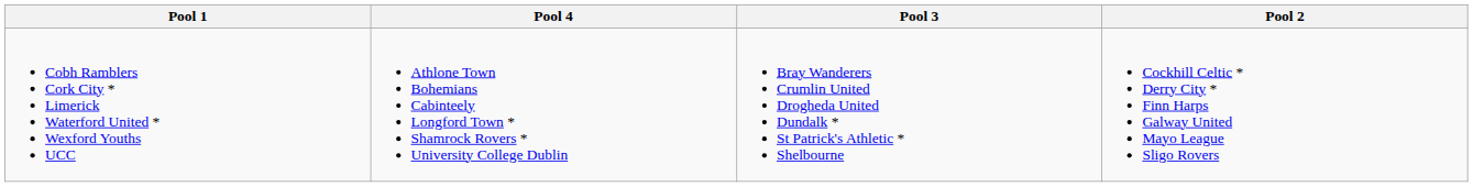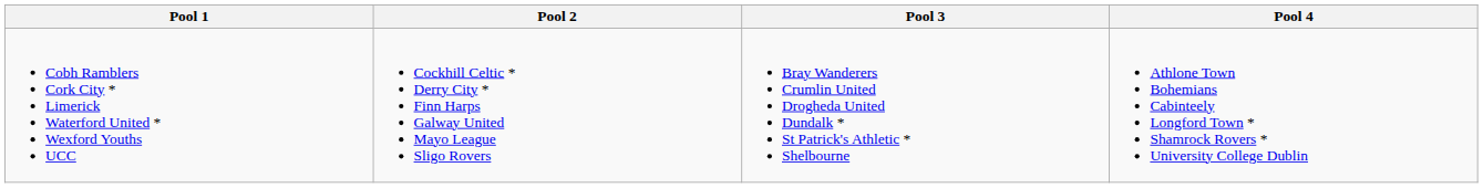columns swapped: Pool 2 <-> Pool 4
